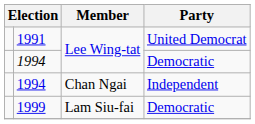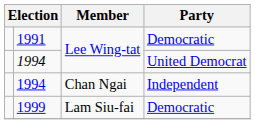1991 | Party: United Democrat -> Democratic
1994 / Lee Wing-tat | Party: Democratic -> United Democrat
